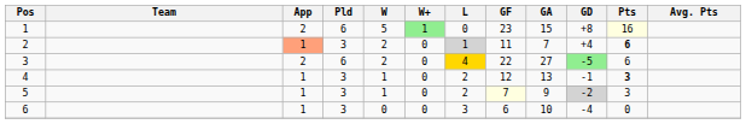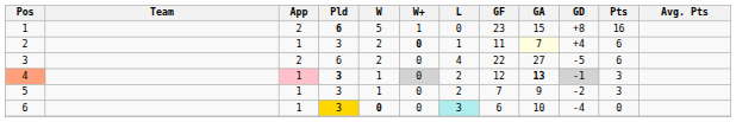row 2 | Pld: normal -> bold
row 2 | W+: lightgreen background -> no background
row 2 | Pts: lightyellow background -> no background
row 3 | App: lightsalmon background -> no background
row 3 | W+: normal -> bold
row 3 | L: lightgrey background -> no background
row 3 | GA: no background -> lightyellow background
row 3 | Pts: bold -> normal
row 4 | L: gold background -> no background
row 4 | GD: lightgreen background -> no background
row 5 | Pos: no background -> lightsalmon background
row 5 | App: no background -> pink background
row 5 | Pld: normal -> bold
row 5 | W+: no background -> lightgrey background
row 5 | GA: normal -> bold
row 5 | GD: no background -> lightgrey background
row 5 | Pts: bold -> normal
row 6 | GF: lightyellow background -> no background
row 6 | GD: lightgrey background -> no background
row 7 | Pld: no background -> gold background
row 7 | W: normal -> bold
row 7 | L: no background -> paleturquoise background
